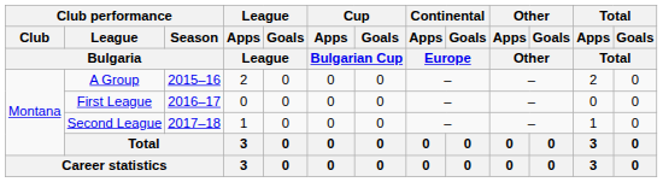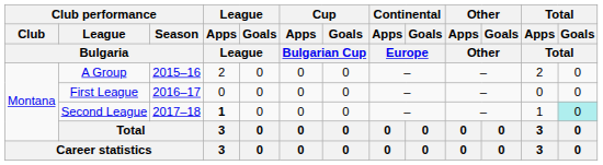Second League | League / Apps / League: normal -> bold
Second League | Total / Goals / Total: no background -> paleturquoise background
